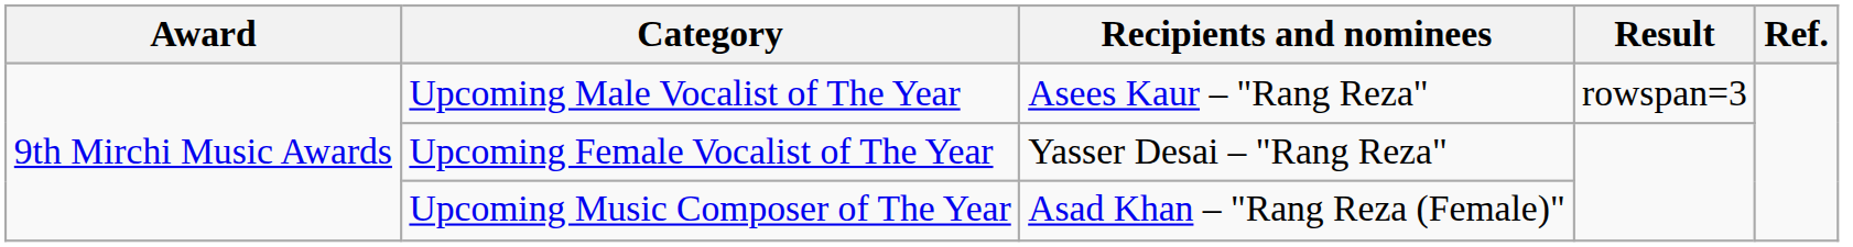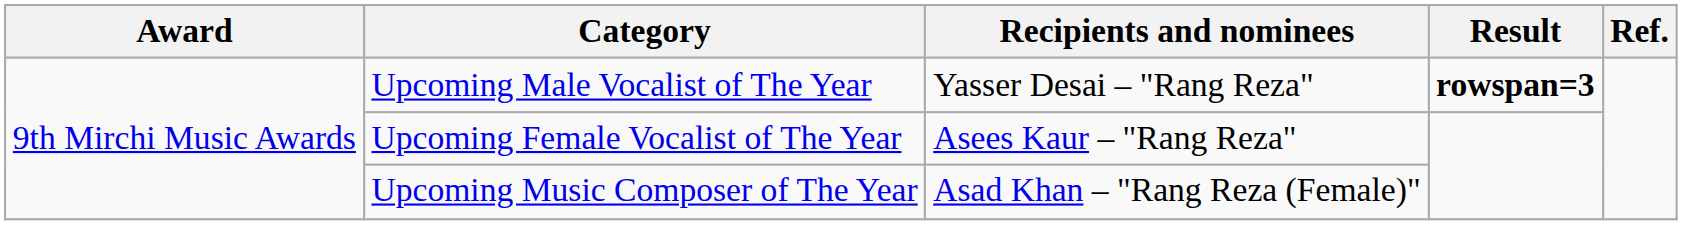Upcoming Male Vocalist of The Year | Recipients and nominees: Asees Kaur – "Rang Reza" -> Yasser Desai – "Rang Reza"
Upcoming Male Vocalist of The Year | Result: normal -> bold
Upcoming Female Vocalist of The Year | Recipients and nominees: Yasser Desai – "Rang Reza" -> Asees Kaur – "Rang Reza"
